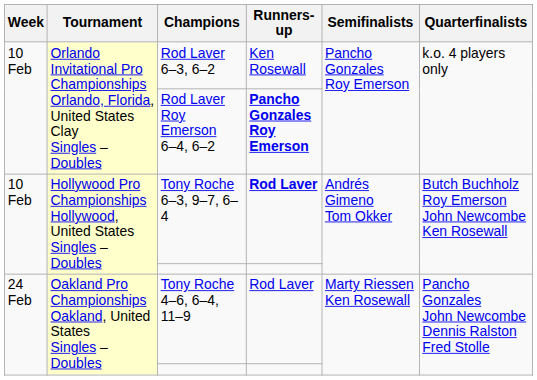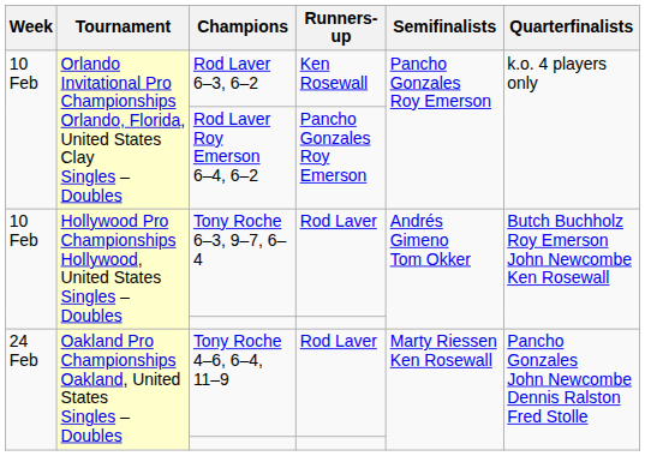Rod Laver Roy Emerson 6–4, 6–2 | Runners-up: bold -> normal
Tony Roche 6–3, 9–7, 6–4 | Runners-up: bold -> normal
